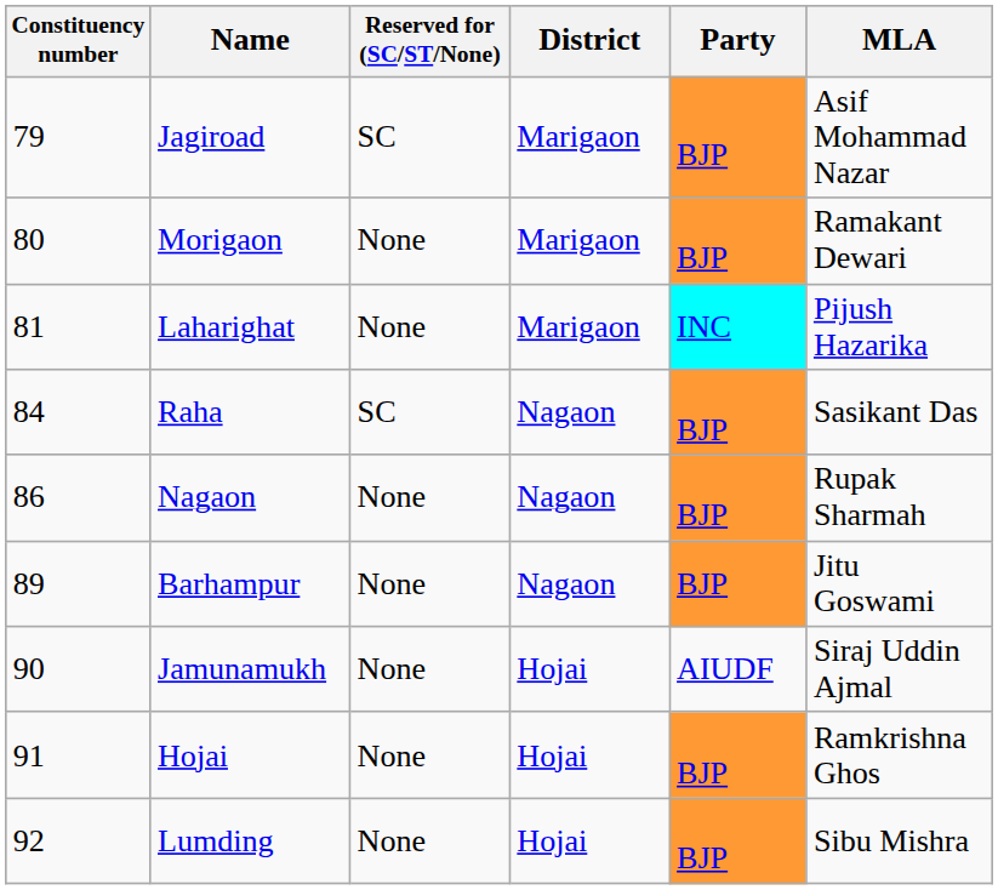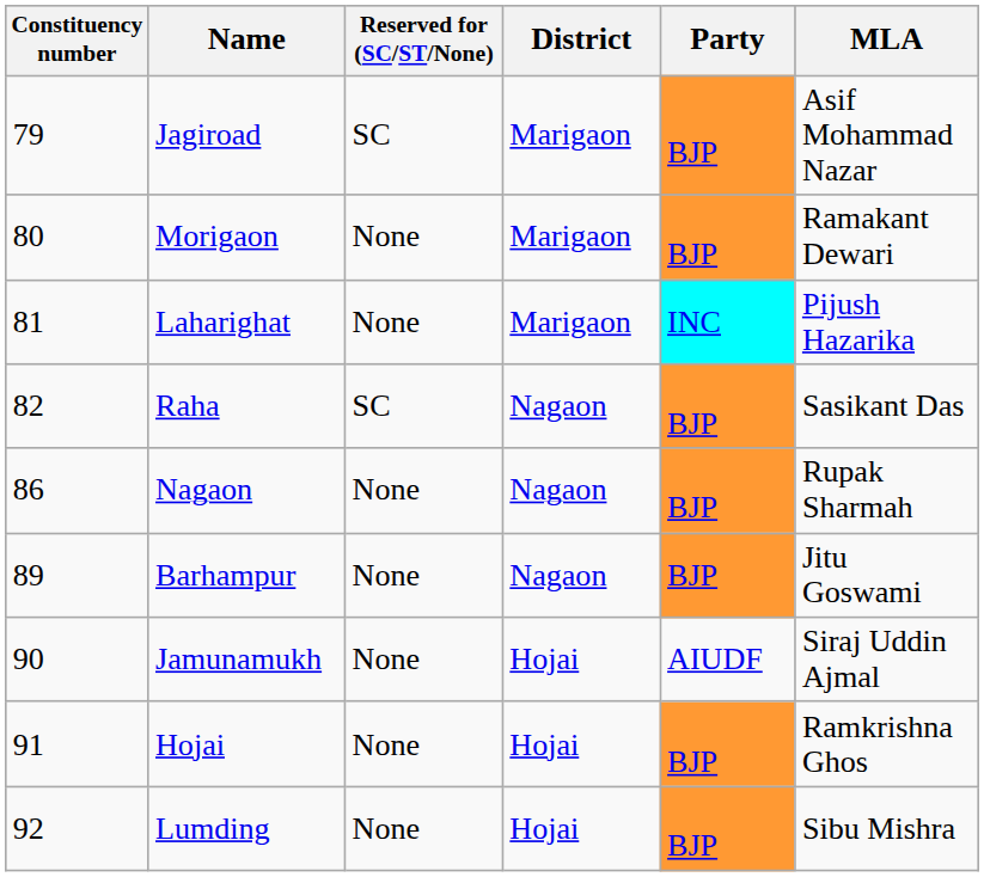Raha | Constituency number: 84 -> 82
